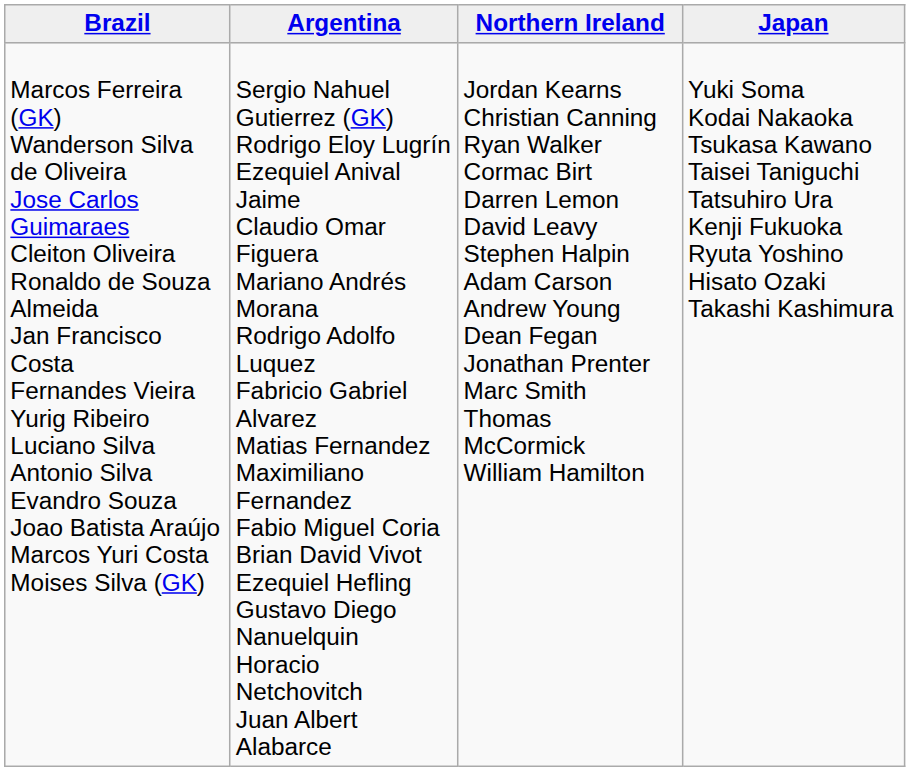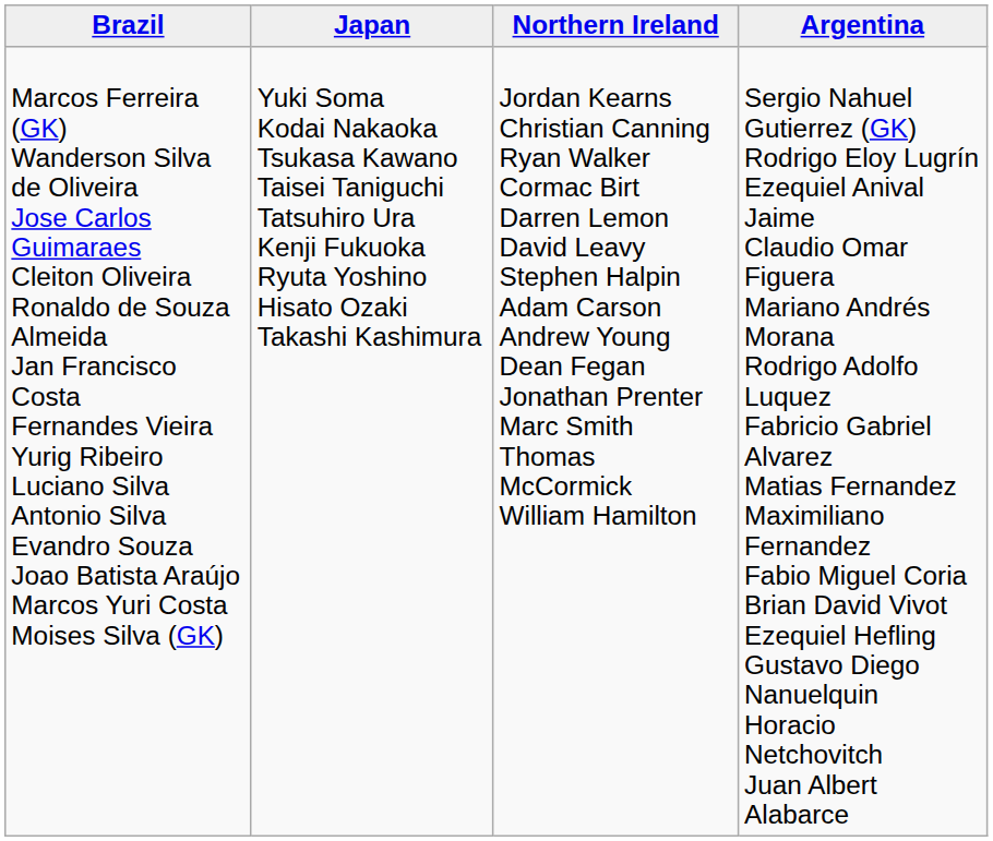columns swapped: Argentina <-> Japan
